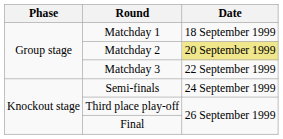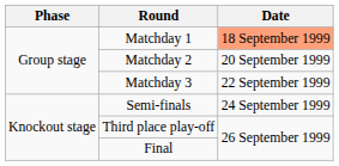Matchday 1 | Date: no background -> lightsalmon background
Matchday 2 | Date: khaki background -> no background
